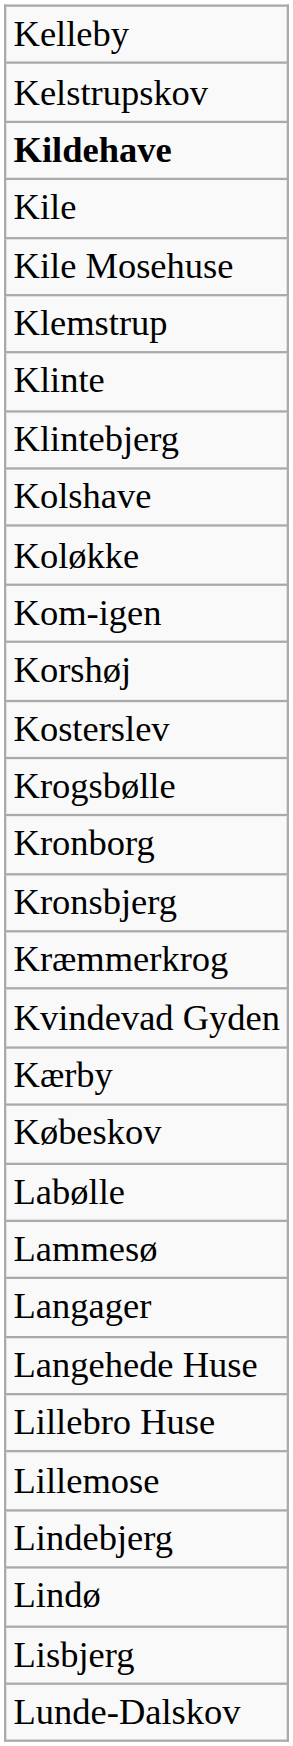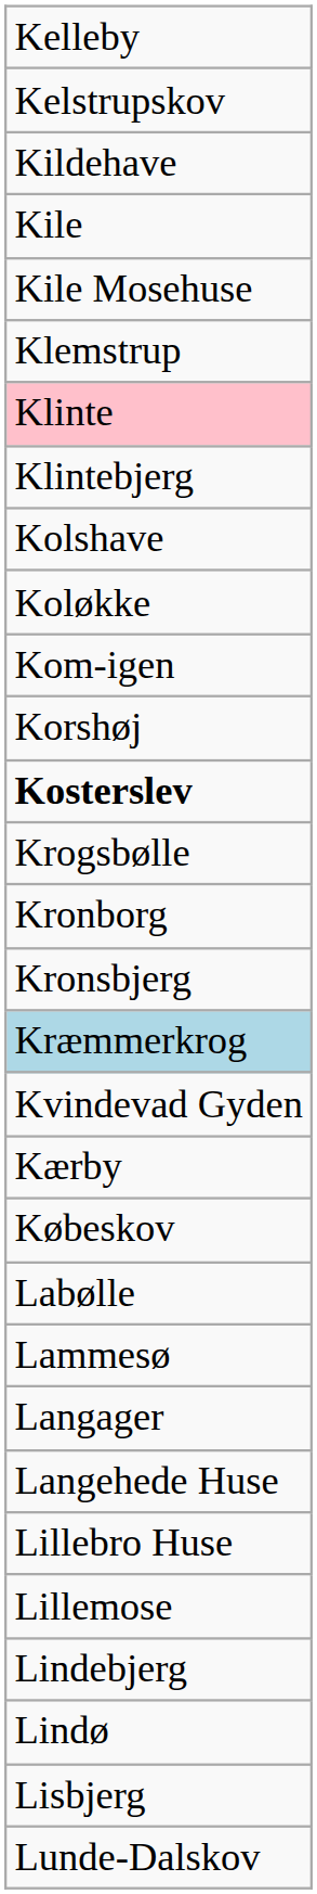row 3 | column 1: bold -> normal
row 7 | column 1: no background -> pink background
row 13 | column 1: normal -> bold
row 17 | column 1: no background -> lightblue background
